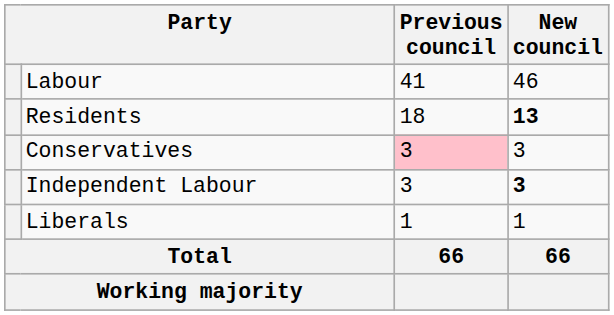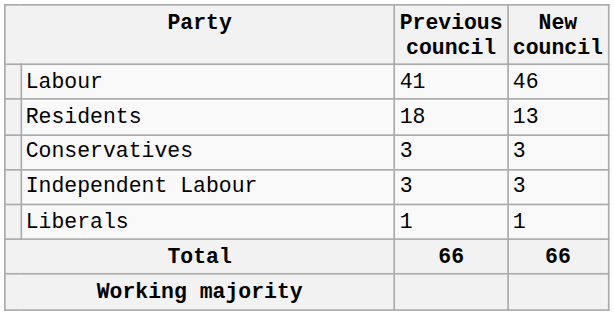Residents | New council: bold -> normal
Conservatives | Previous council: pink background -> no background
Independent Labour | New council: bold -> normal
